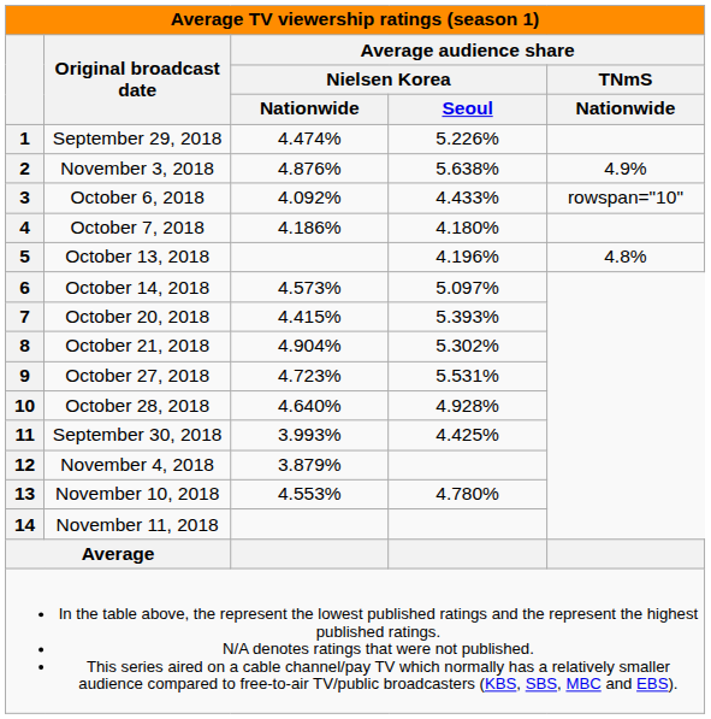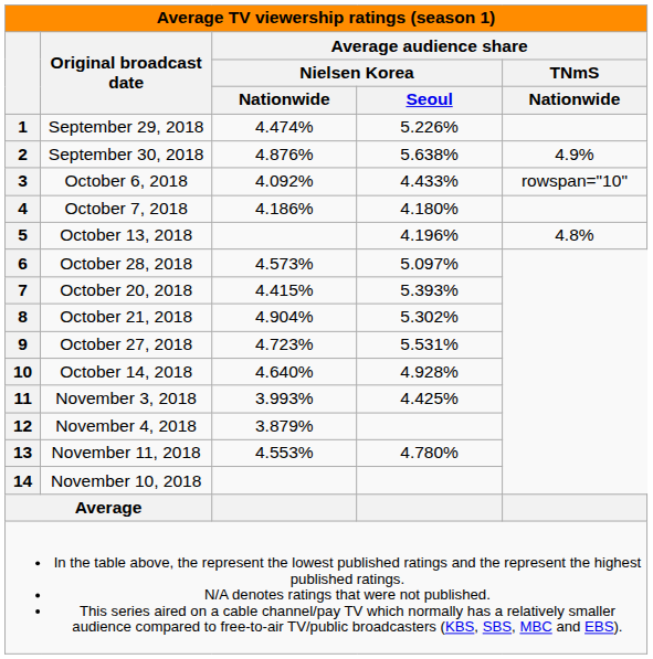2 | Original broadcast date: November 3, 2018 -> September 30, 2018
6 | Original broadcast date: October 14, 2018 -> October 28, 2018
10 | Original broadcast date: October 28, 2018 -> October 14, 2018
11 | Original broadcast date: September 30, 2018 -> November 3, 2018
13 | Original broadcast date: November 10, 2018 -> November 11, 2018
14 | Original broadcast date: November 11, 2018 -> November 10, 2018
